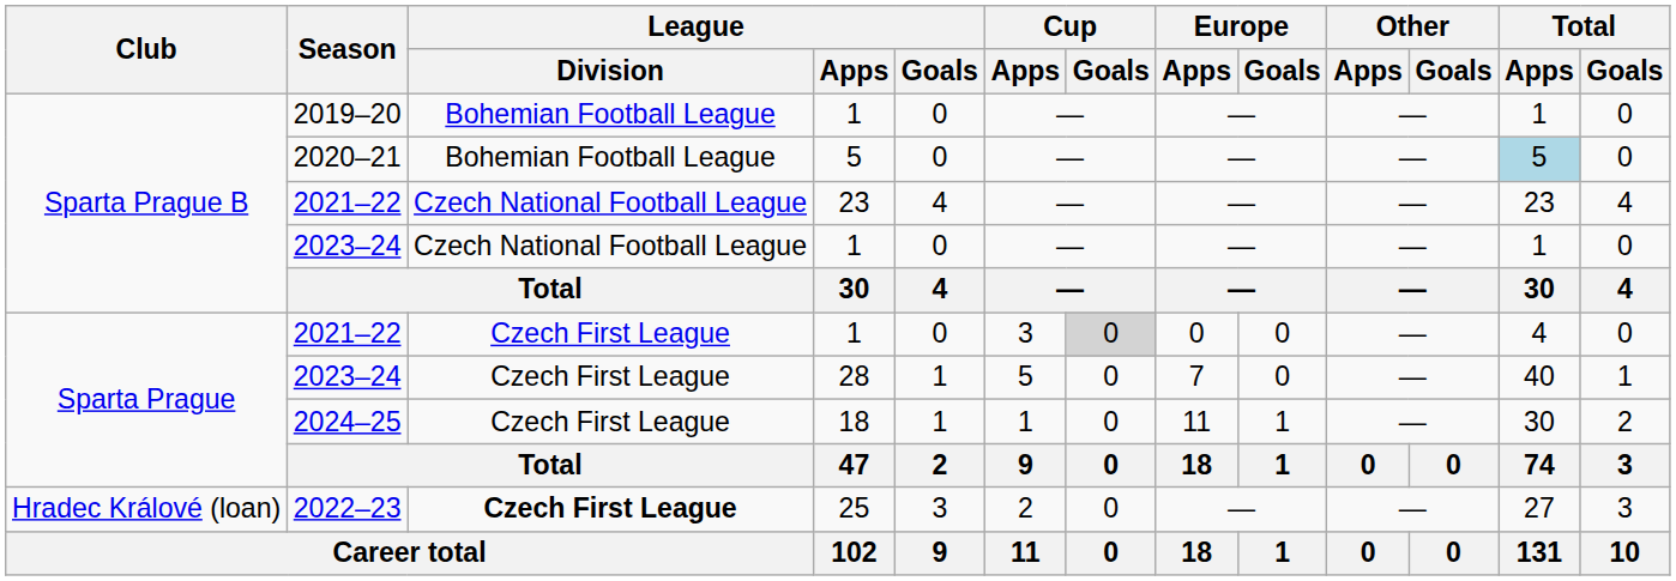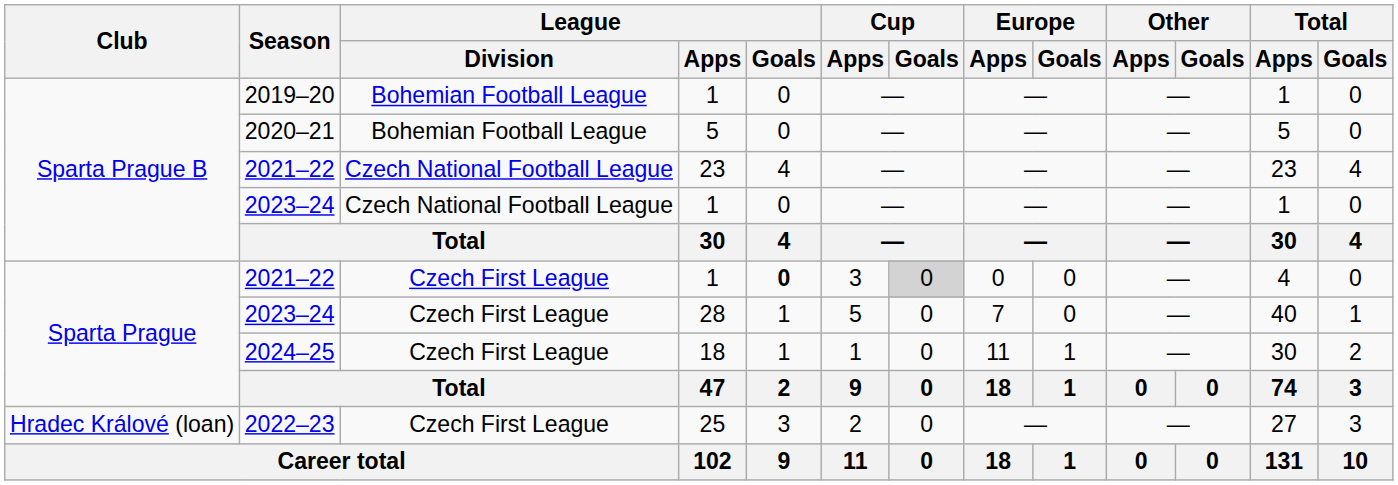2020–21 | Total / Apps: lightblue background -> no background
2021–22 / 1 | League / Goals: normal -> bold
2022–23 | League / Division: bold -> normal
